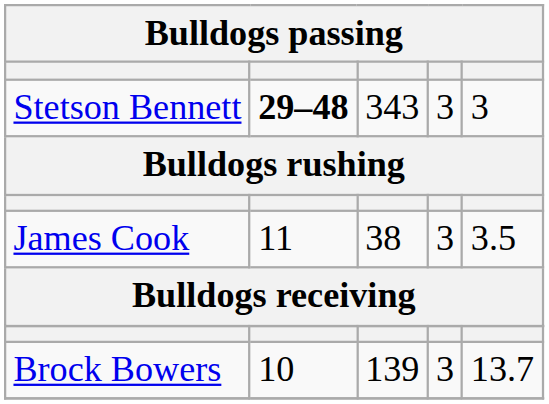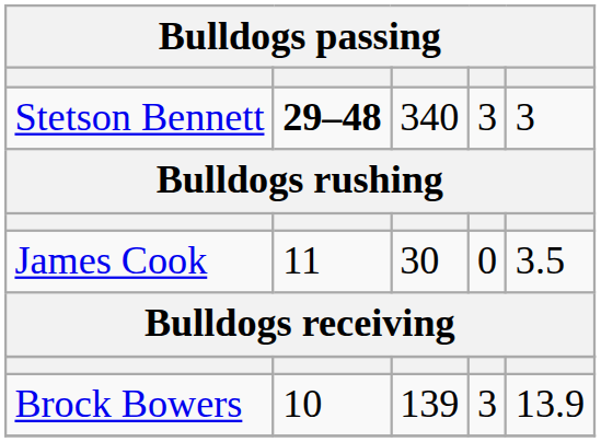Stetson Bennett | column 3: 343 -> 340
James Cook | column 3: 38 -> 30
James Cook | column 4: 3 -> 0
Brock Bowers | column 5: 13.7 -> 13.9
